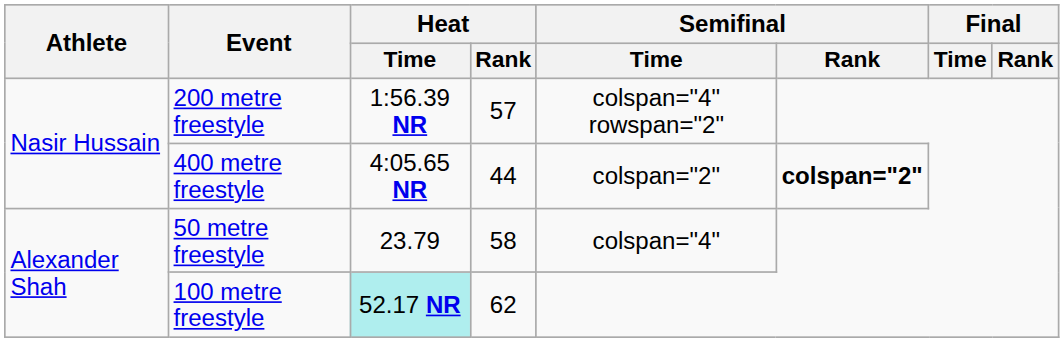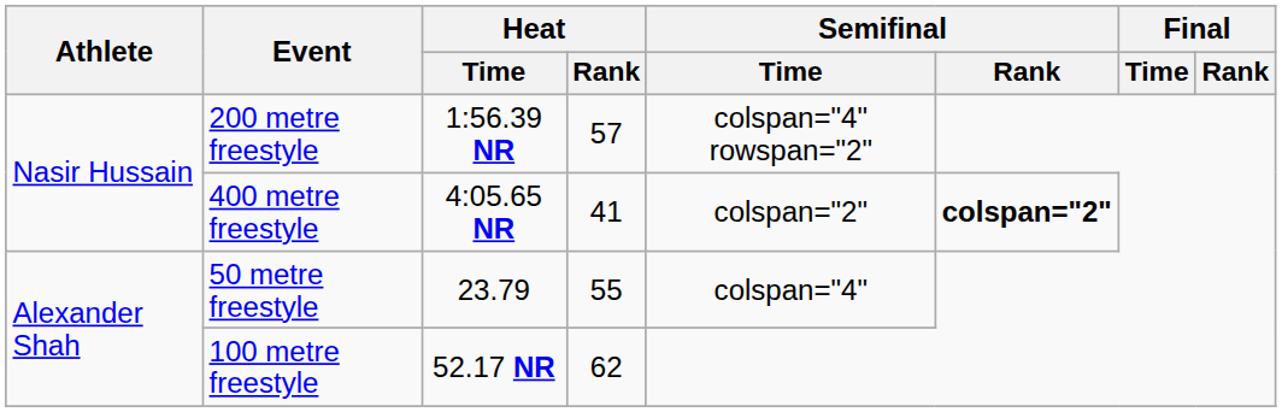400 metre freestyle | Heat / Rank: 44 -> 41
50 metre freestyle | Heat / Rank: 58 -> 55
100 metre freestyle | Heat / Time: paleturquoise background -> no background
